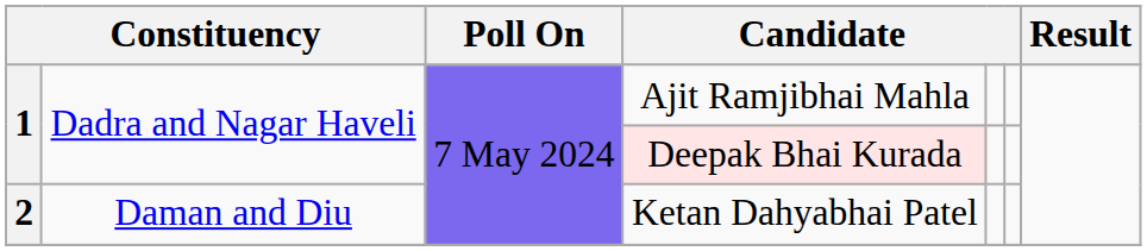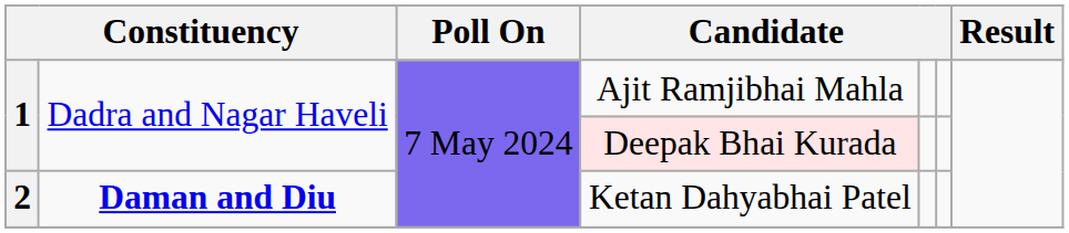Ketan Dahyabhai Patel | column 2: normal -> bold
